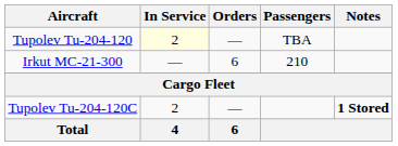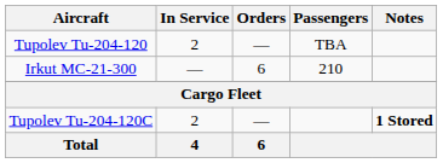Tupolev Tu-204-120 | In Service: lightyellow background -> no background
